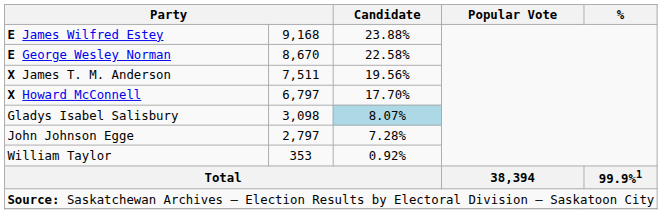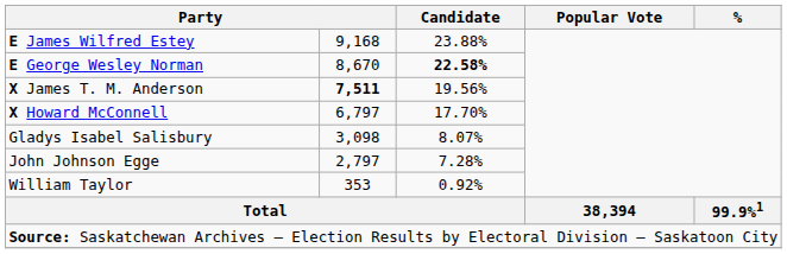E George Wesley Norman | Candidate: normal -> bold
X James T. M. Anderson | column 2: normal -> bold
Gladys Isabel Salisbury | Candidate: lightblue background -> no background
